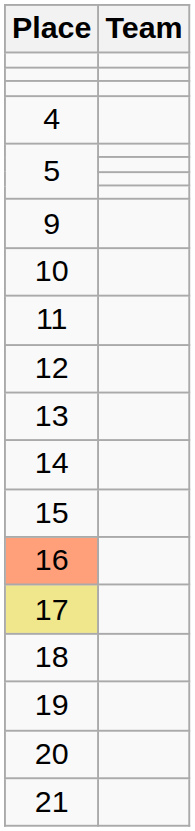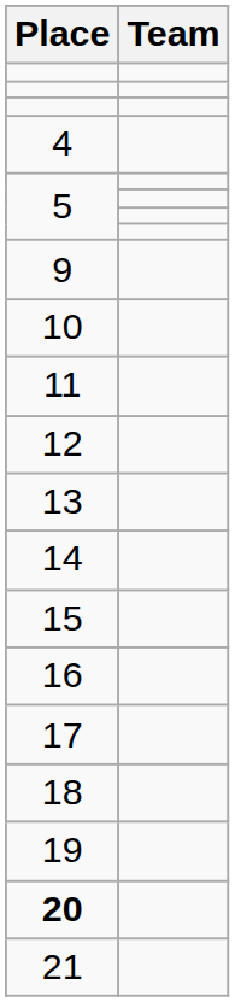row 17 | Place: lightsalmon background -> no background
row 18 | Place: khaki background -> no background
row 21 | Place: normal -> bold
